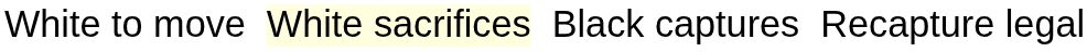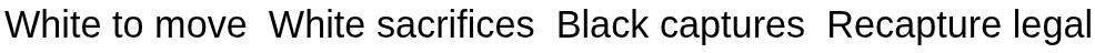White to move | column 2: lightyellow background -> no background
